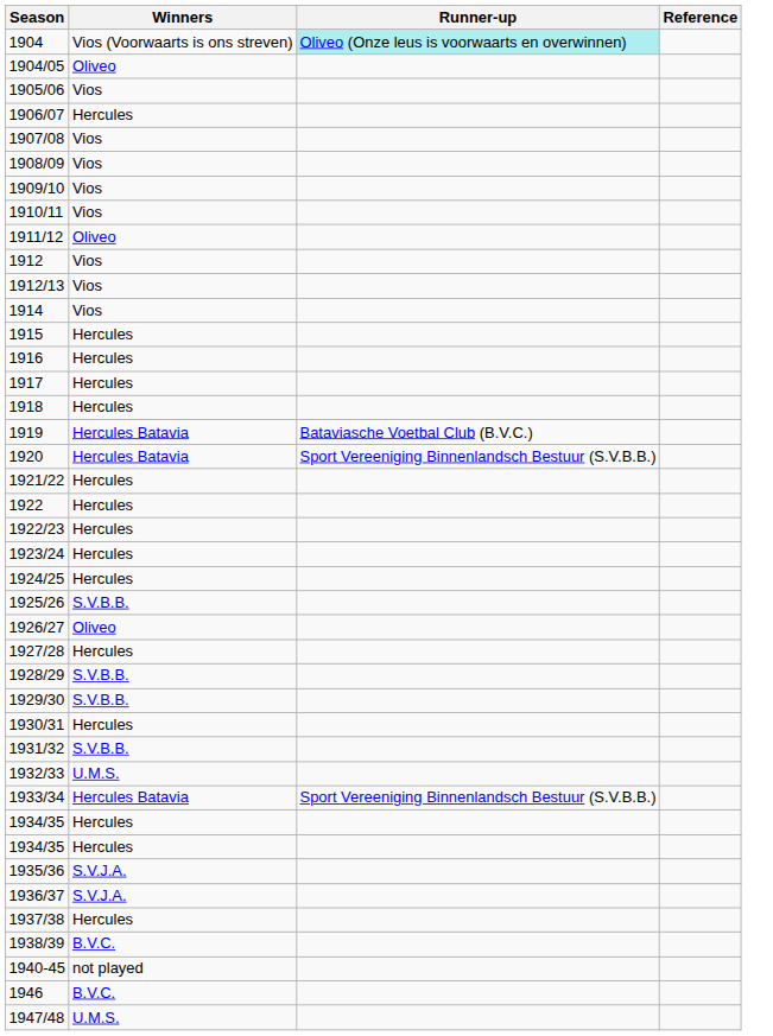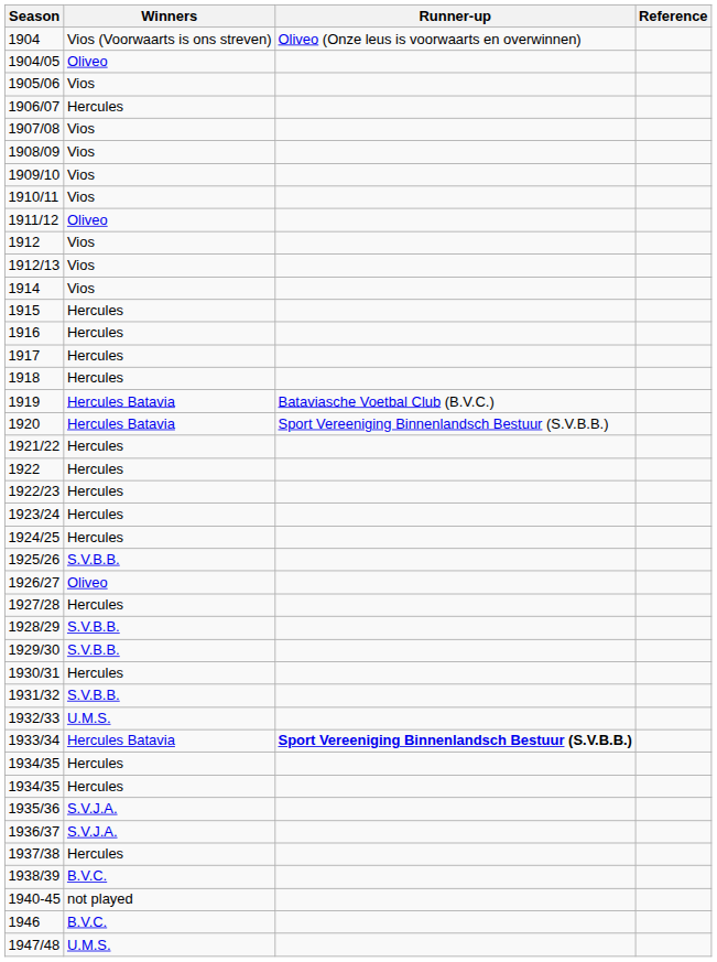1904 | Runner-up: paleturquoise background -> no background
1933/34 | Runner-up: normal -> bold
